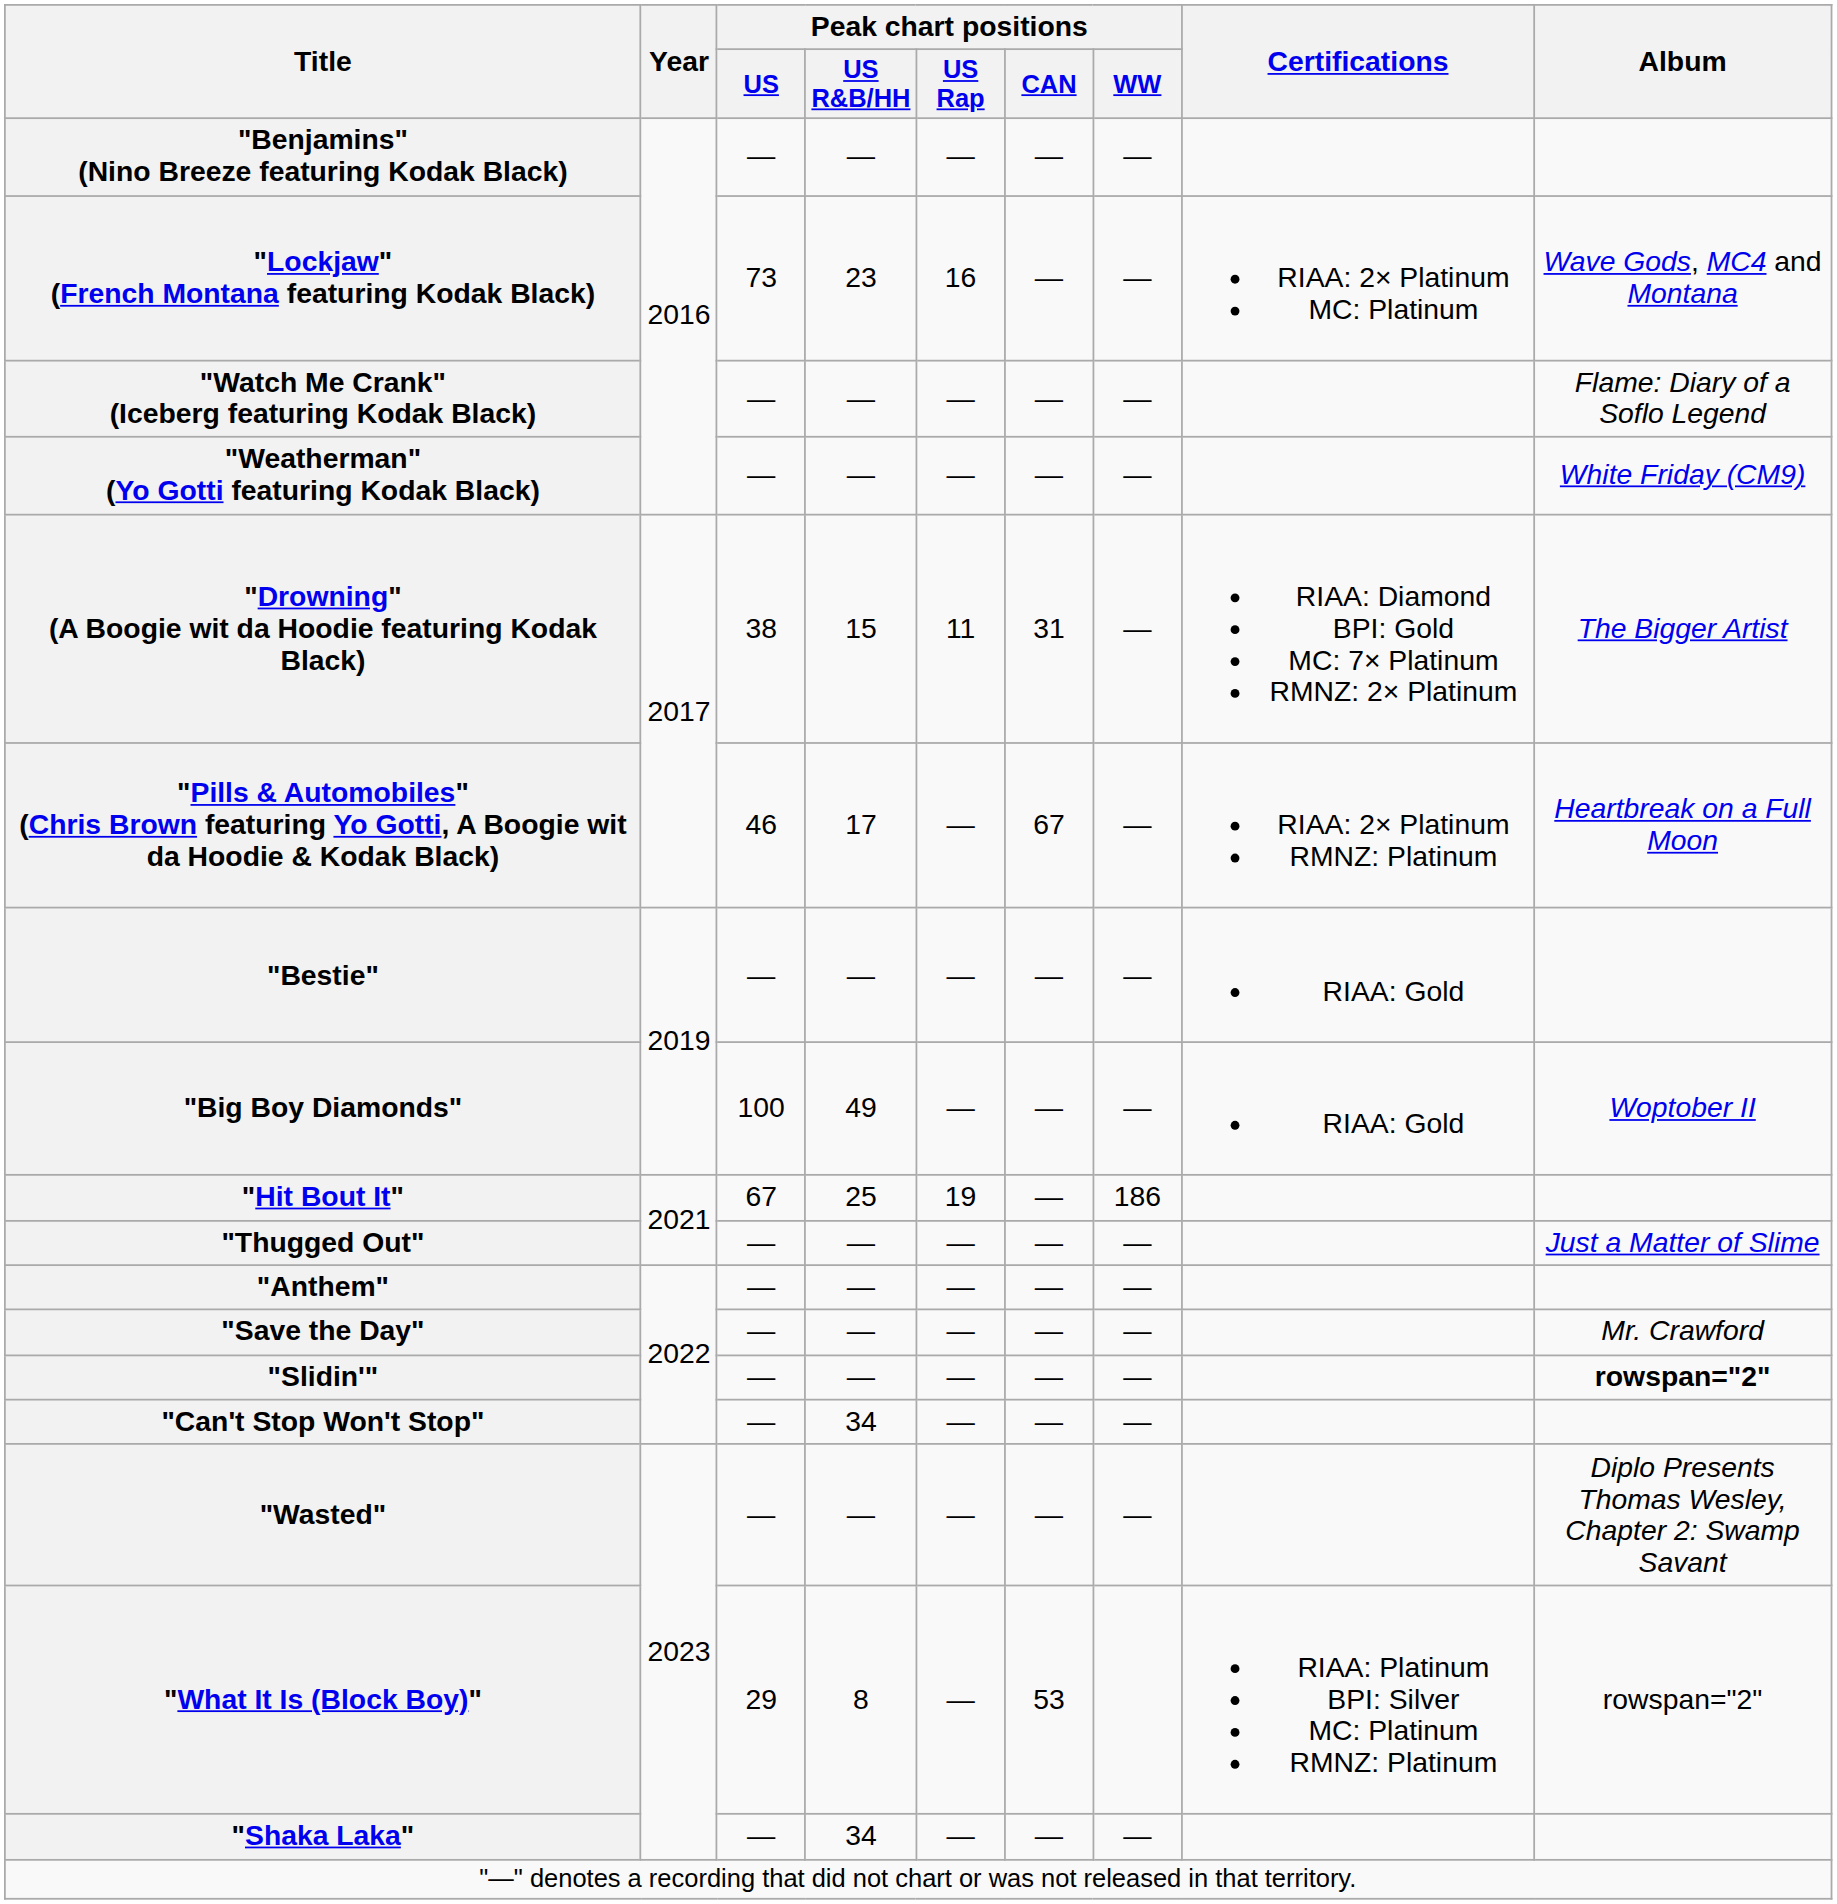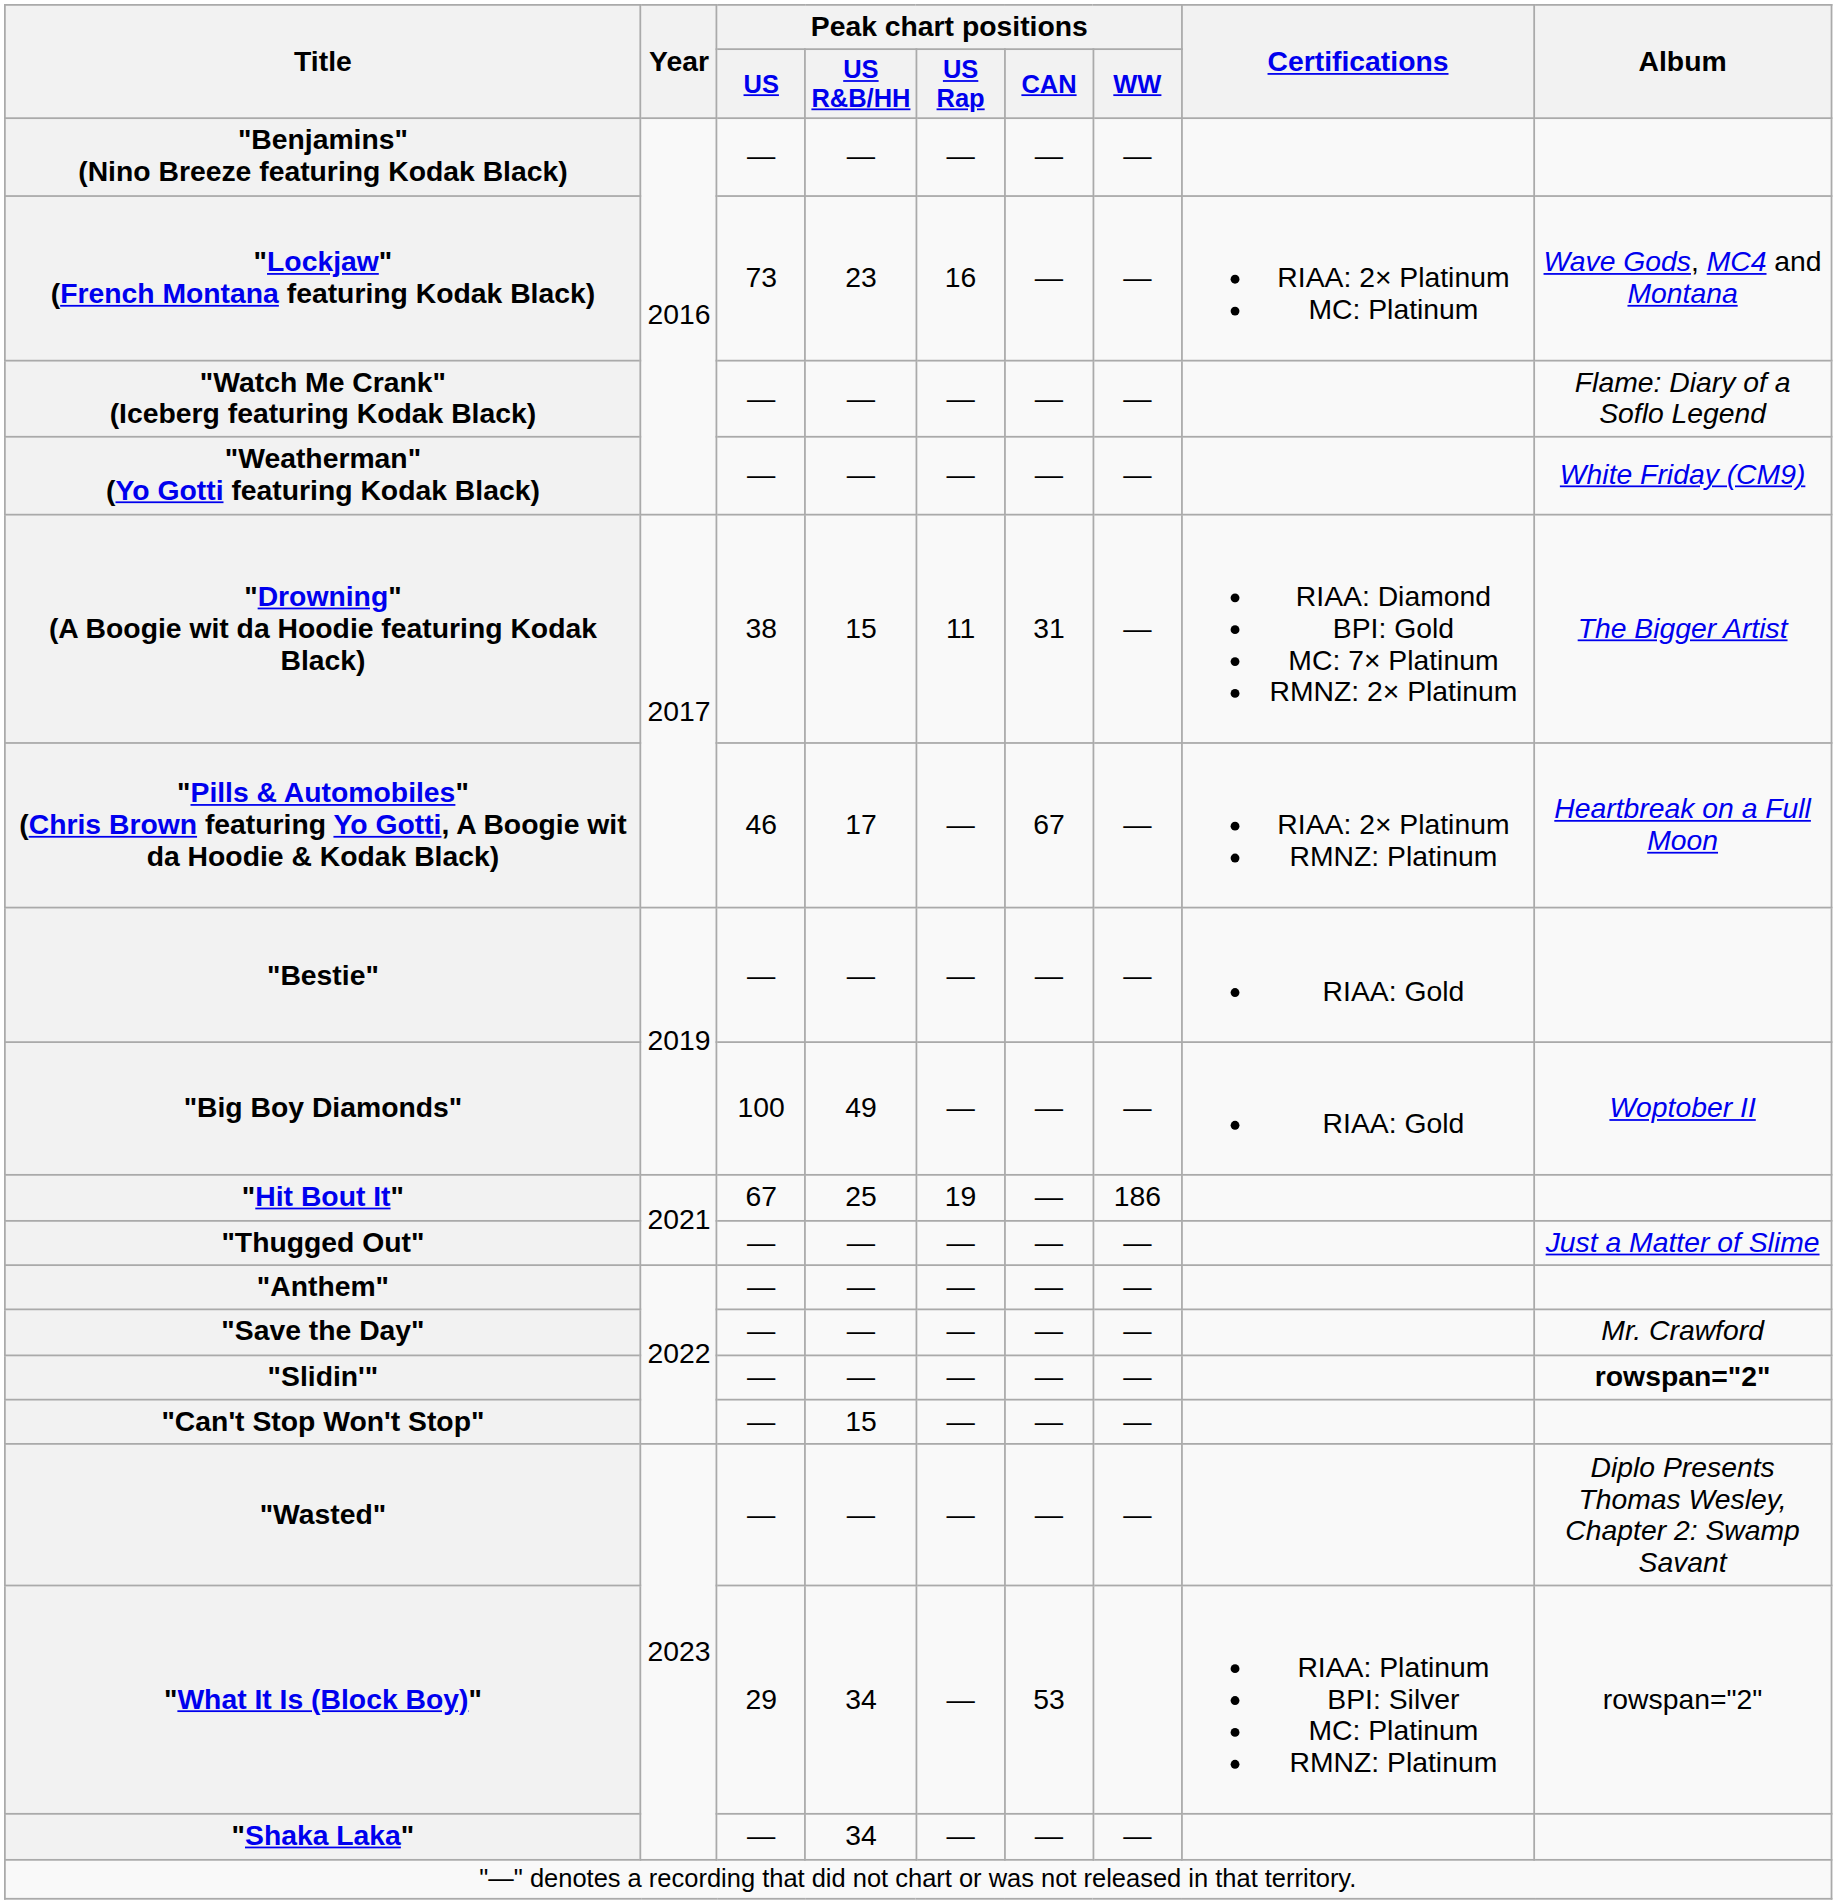"Can't Stop Won't Stop" | Peak chart positions / US R&B/HH: 34 -> 15
"What It Is (Block Boy)" | Peak chart positions / US R&B/HH: 8 -> 34
